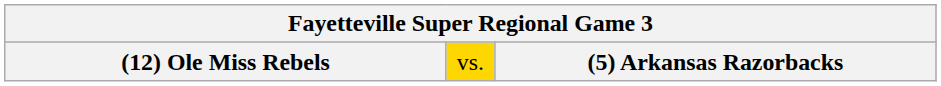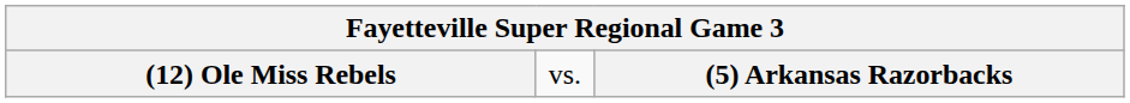(12) Ole Miss Rebels | column 2: gold background -> no background
